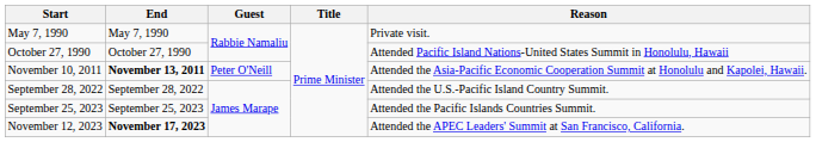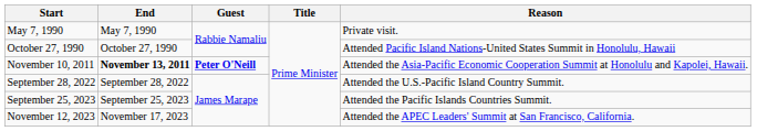November 10, 2011 | Guest: normal -> bold
November 12, 2023 | End: bold -> normal
